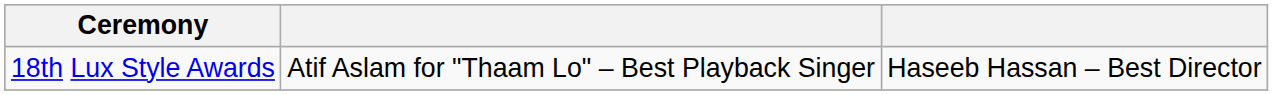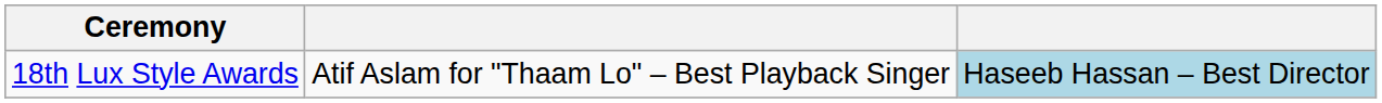18th Lux Style Awards | column 3: no background -> lightblue background
